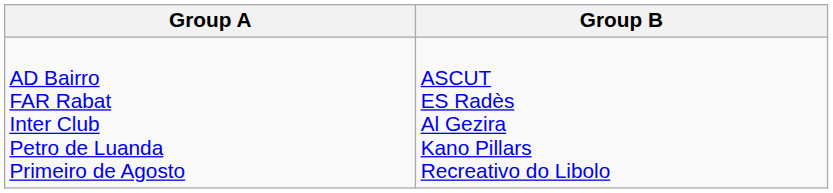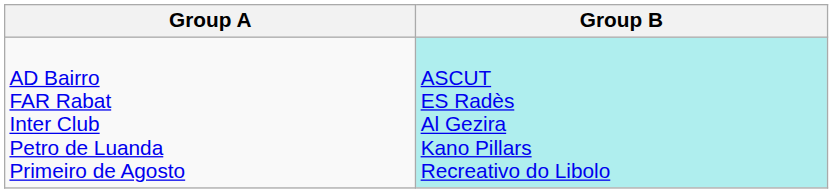row 2 | Group B: no background -> paleturquoise background
